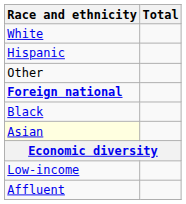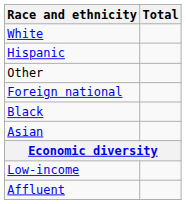Foreign national | Race and ethnicity: bold -> normal
Asian | Race and ethnicity: lightyellow background -> no background
